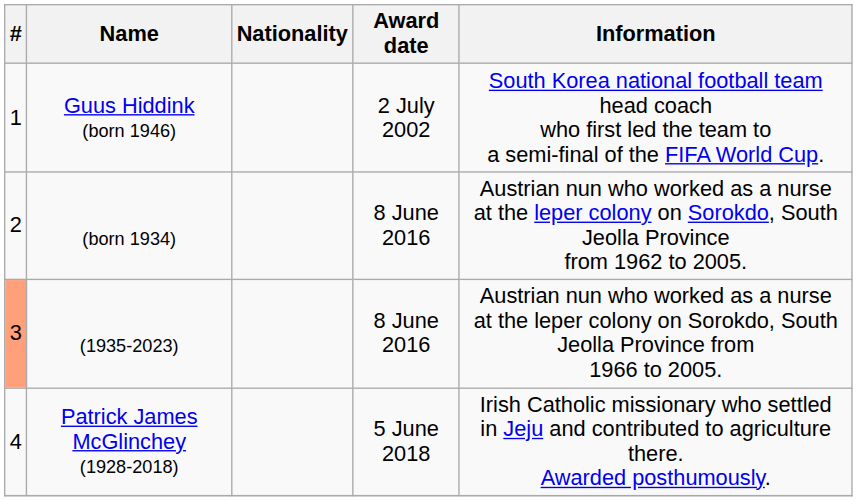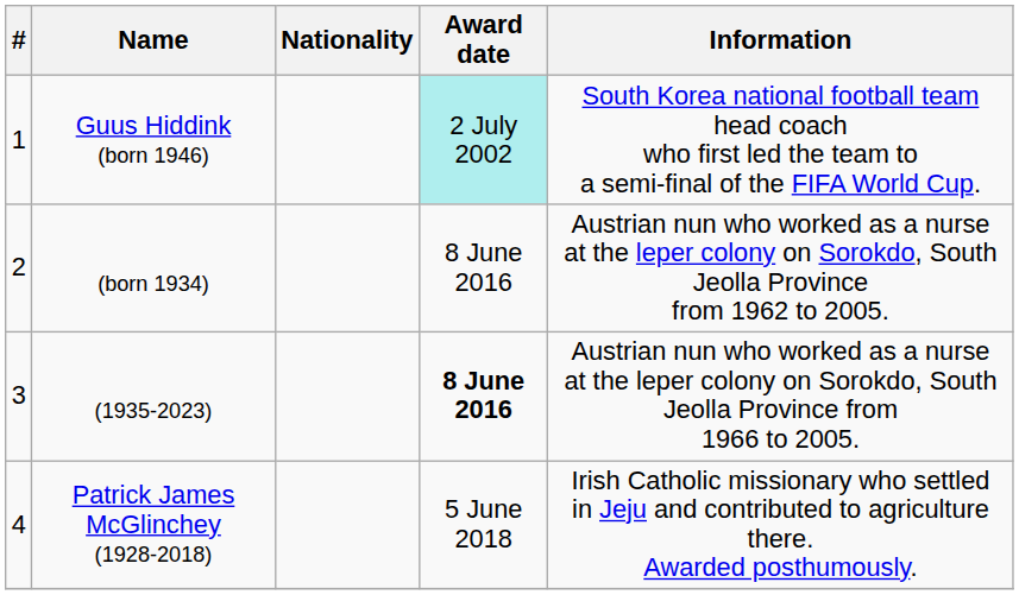Guus Hiddink (born 1946) | Award date: no background -> paleturquoise background
(1935-2023) | #: lightsalmon background -> no background
(1935-2023) | Award date: normal -> bold
